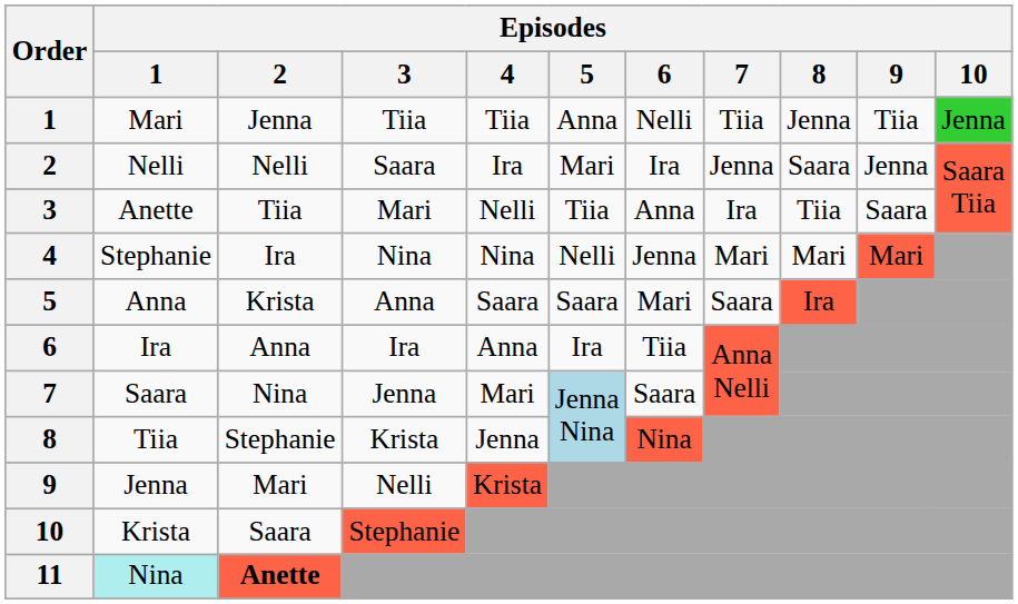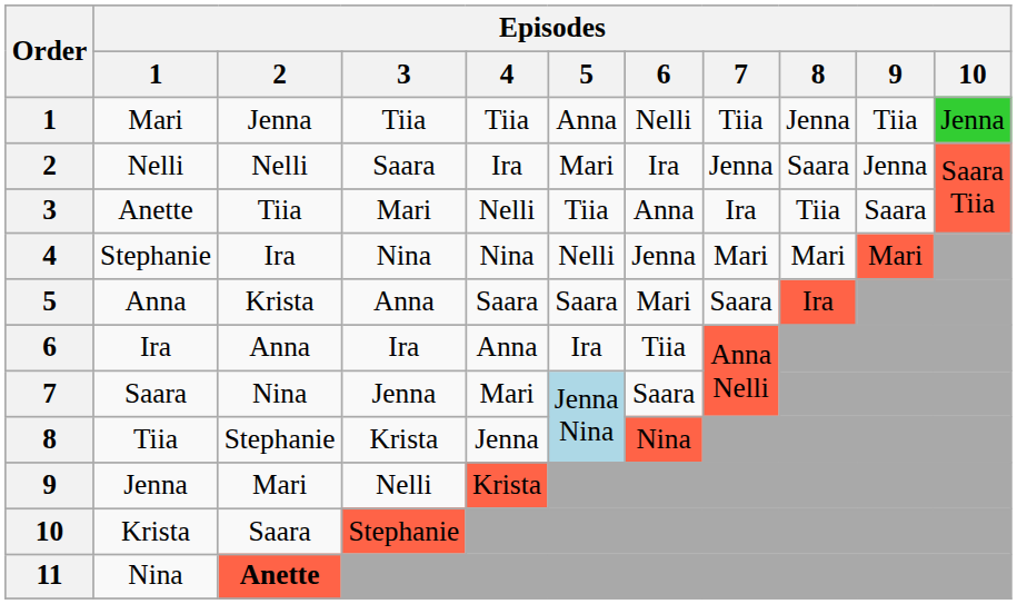11 | Episodes / 1: paleturquoise background -> no background
